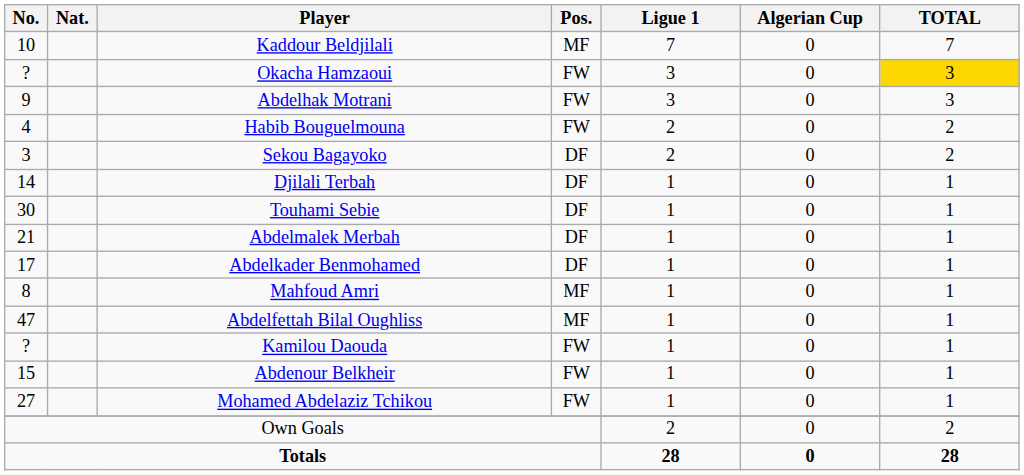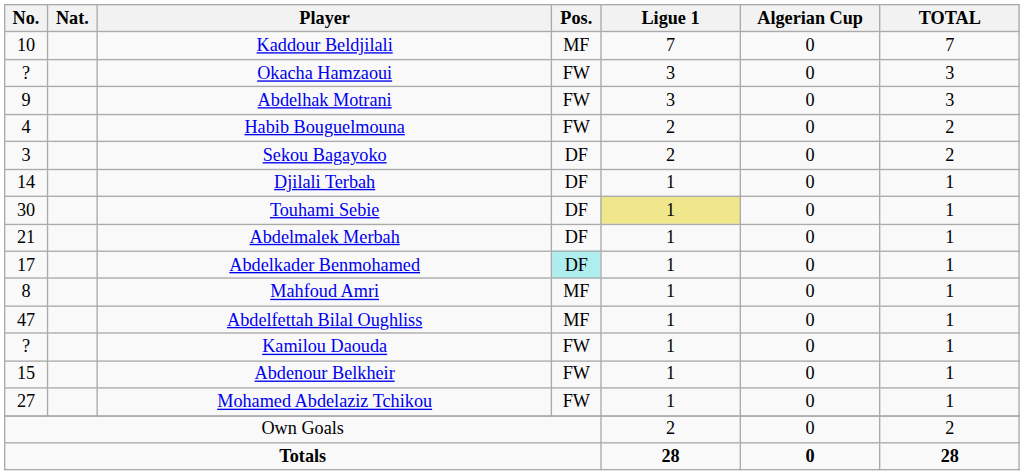Okacha Hamzaoui | TOTAL: gold background -> no background
Touhami Sebie | Ligue 1: no background -> khaki background
Abdelkader Benmohamed | Pos.: no background -> paleturquoise background
